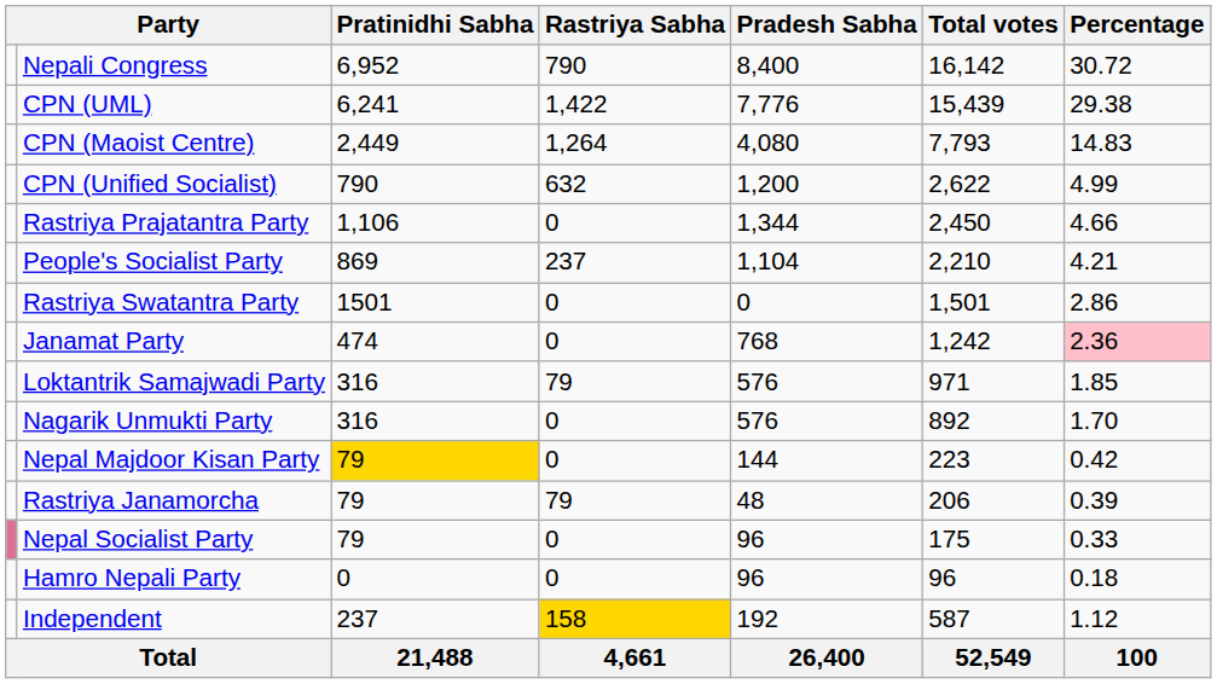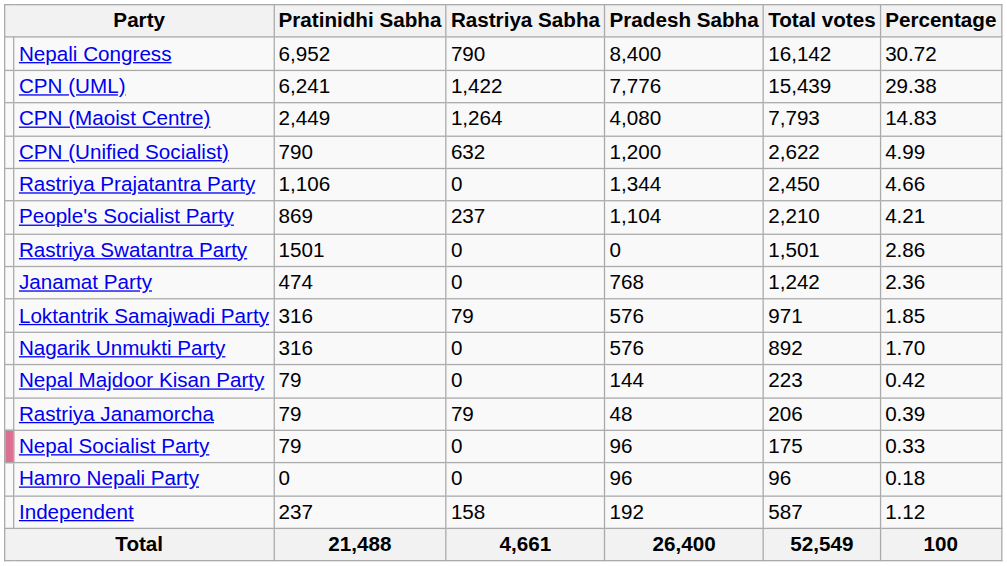Janamat Party | Percentage: pink background -> no background
Nepal Majdoor Kisan Party | Pratinidhi Sabha: gold background -> no background
Independent | Rastriya Sabha: gold background -> no background
